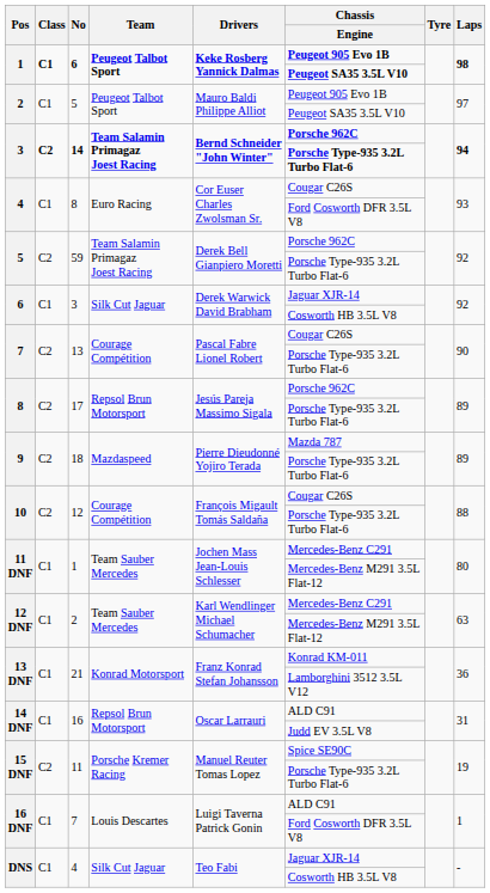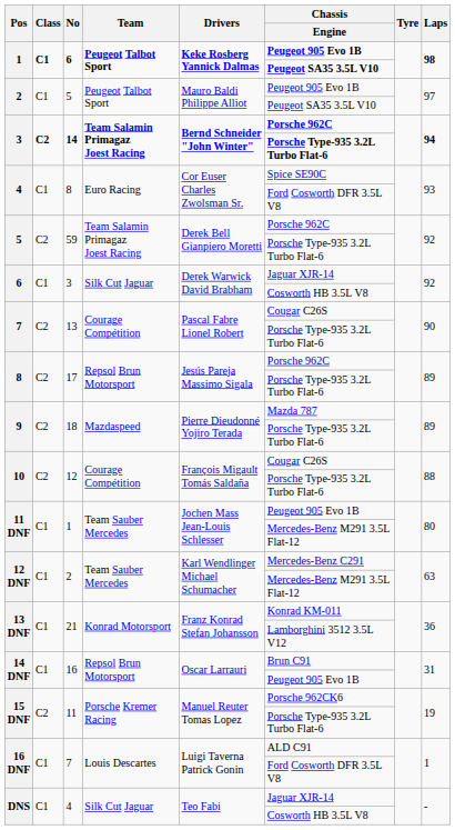row 9 | Chassis / Engine: Cougar C26S -> Spice SE90C
row 23 | Chassis / Engine: Mercedes-Benz C291 -> Peugeot 905 Evo 1B
row 29 | Chassis / Engine: ALD C91 -> Brun C91
row 30 | Chassis / Engine: Judd EV 3.5L V8 -> Peugeot 905 Evo 1B
row 31 | Chassis / Engine: Spice SE90C -> Porsche 962CK6
